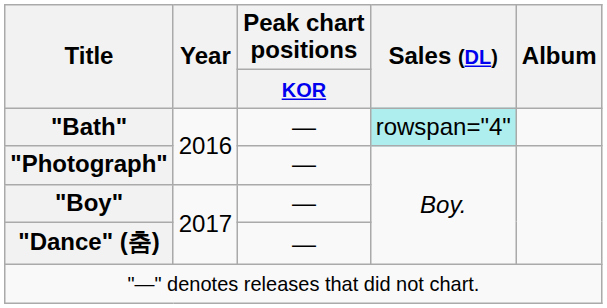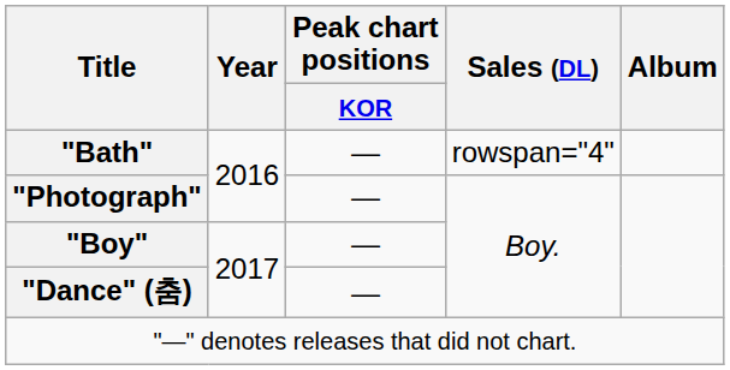"Bath" | Sales (DL): paleturquoise background -> no background
